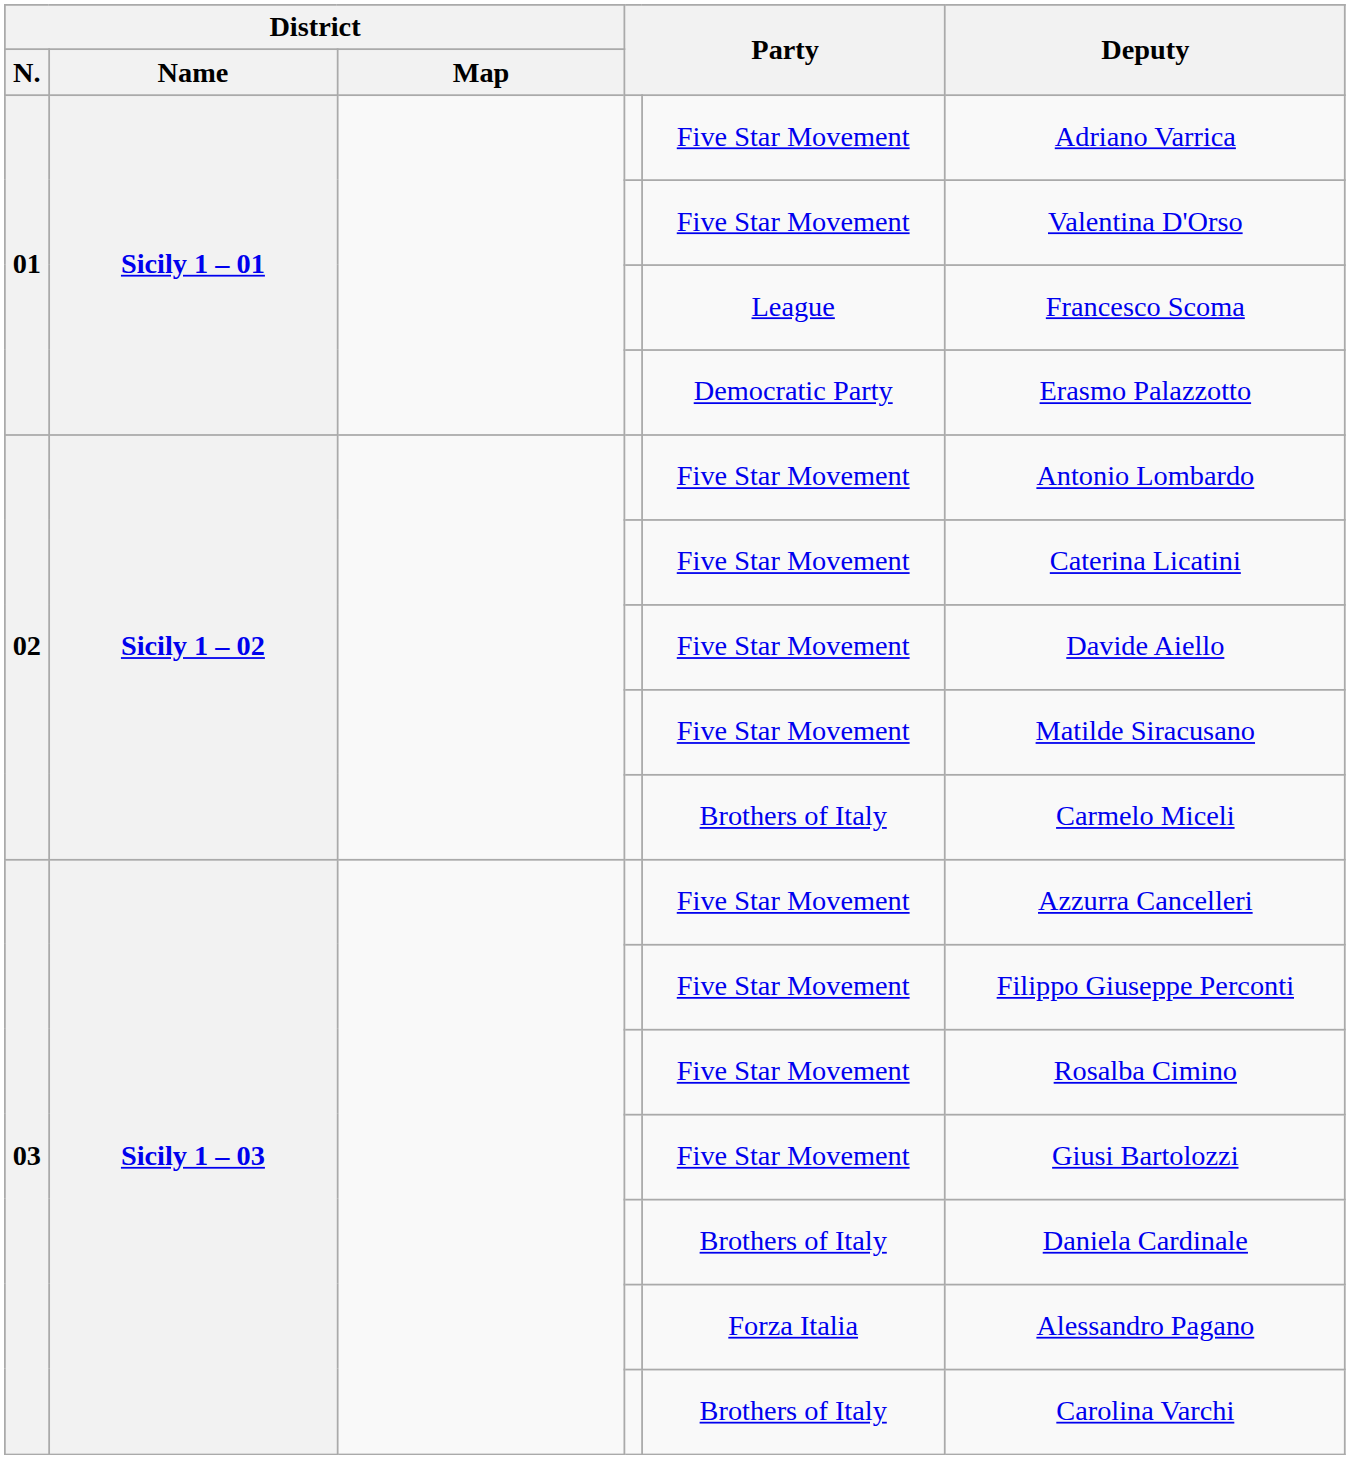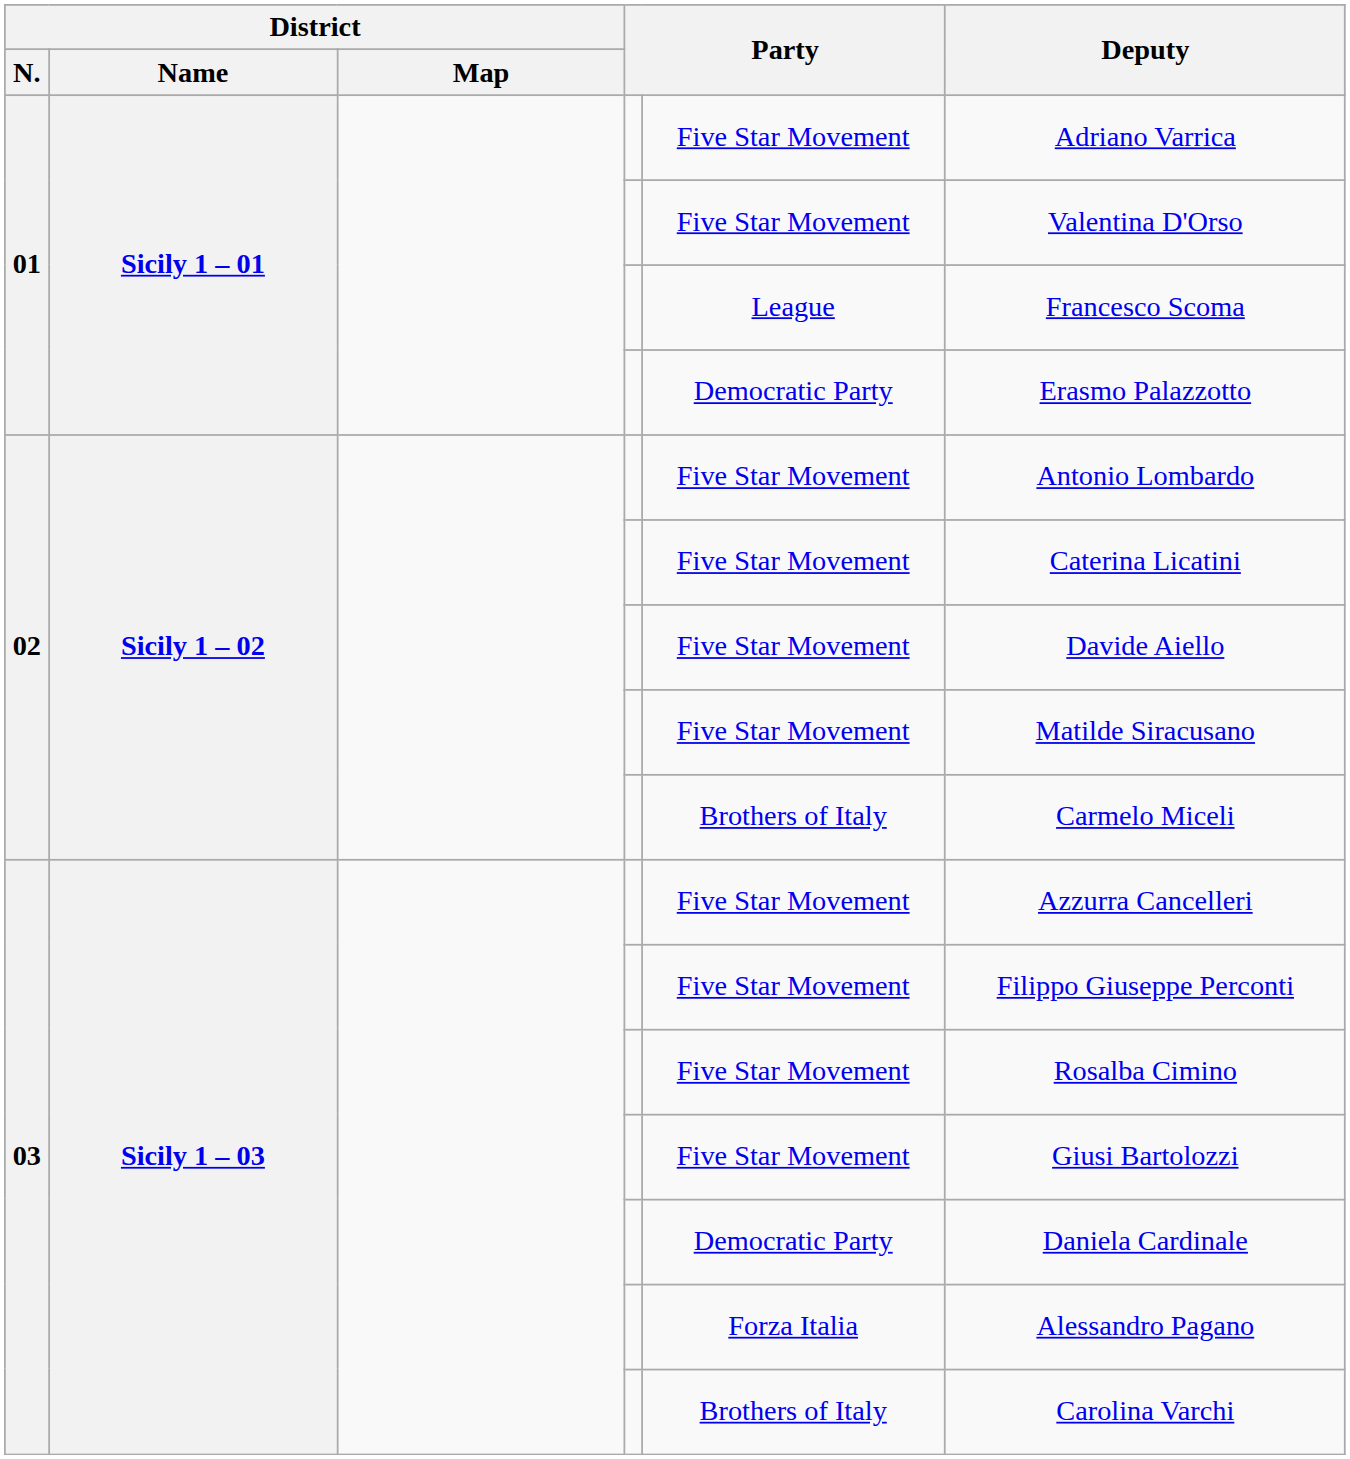row 16 | column 5: Brothers of Italy -> Democratic Party
